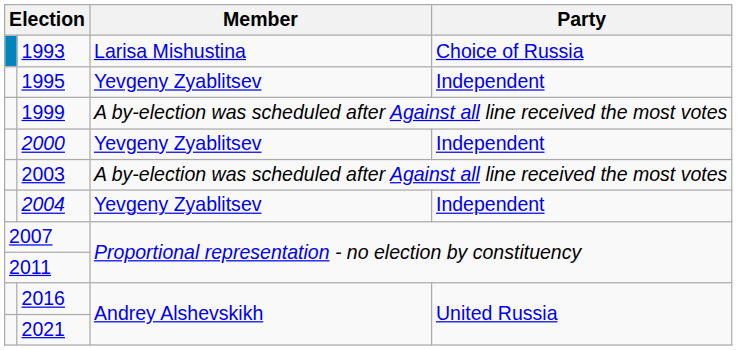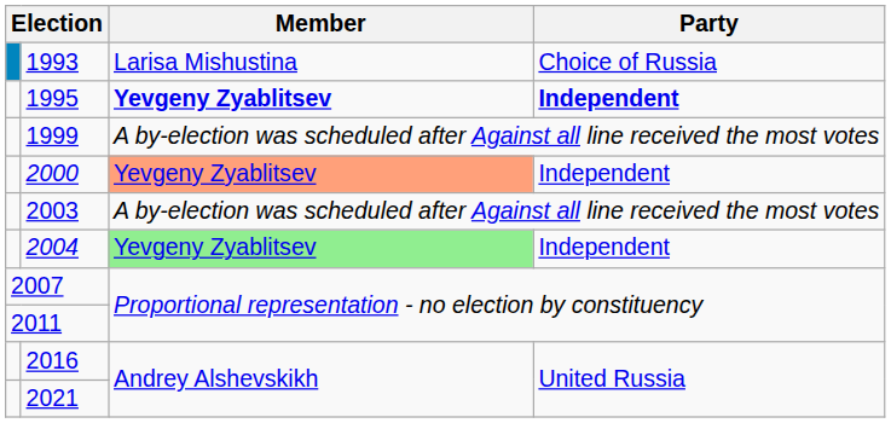1995 | Member: normal -> bold
1995 | Party: normal -> bold
2000 | Member: no background -> lightsalmon background
2004 | Member: no background -> lightgreen background
